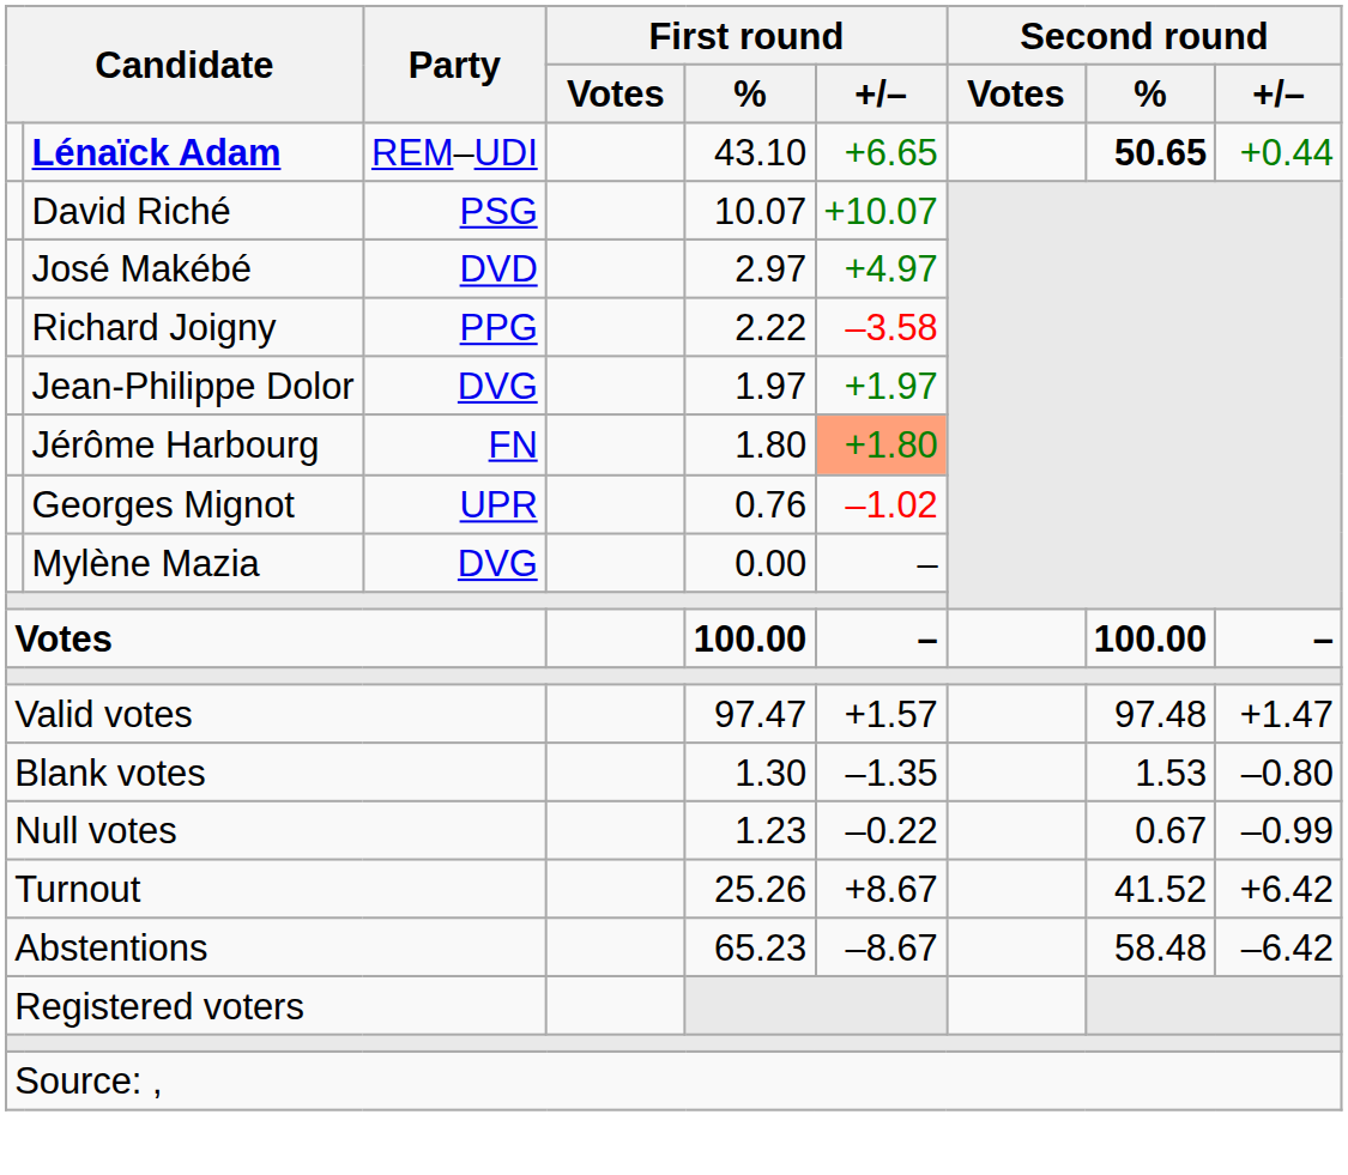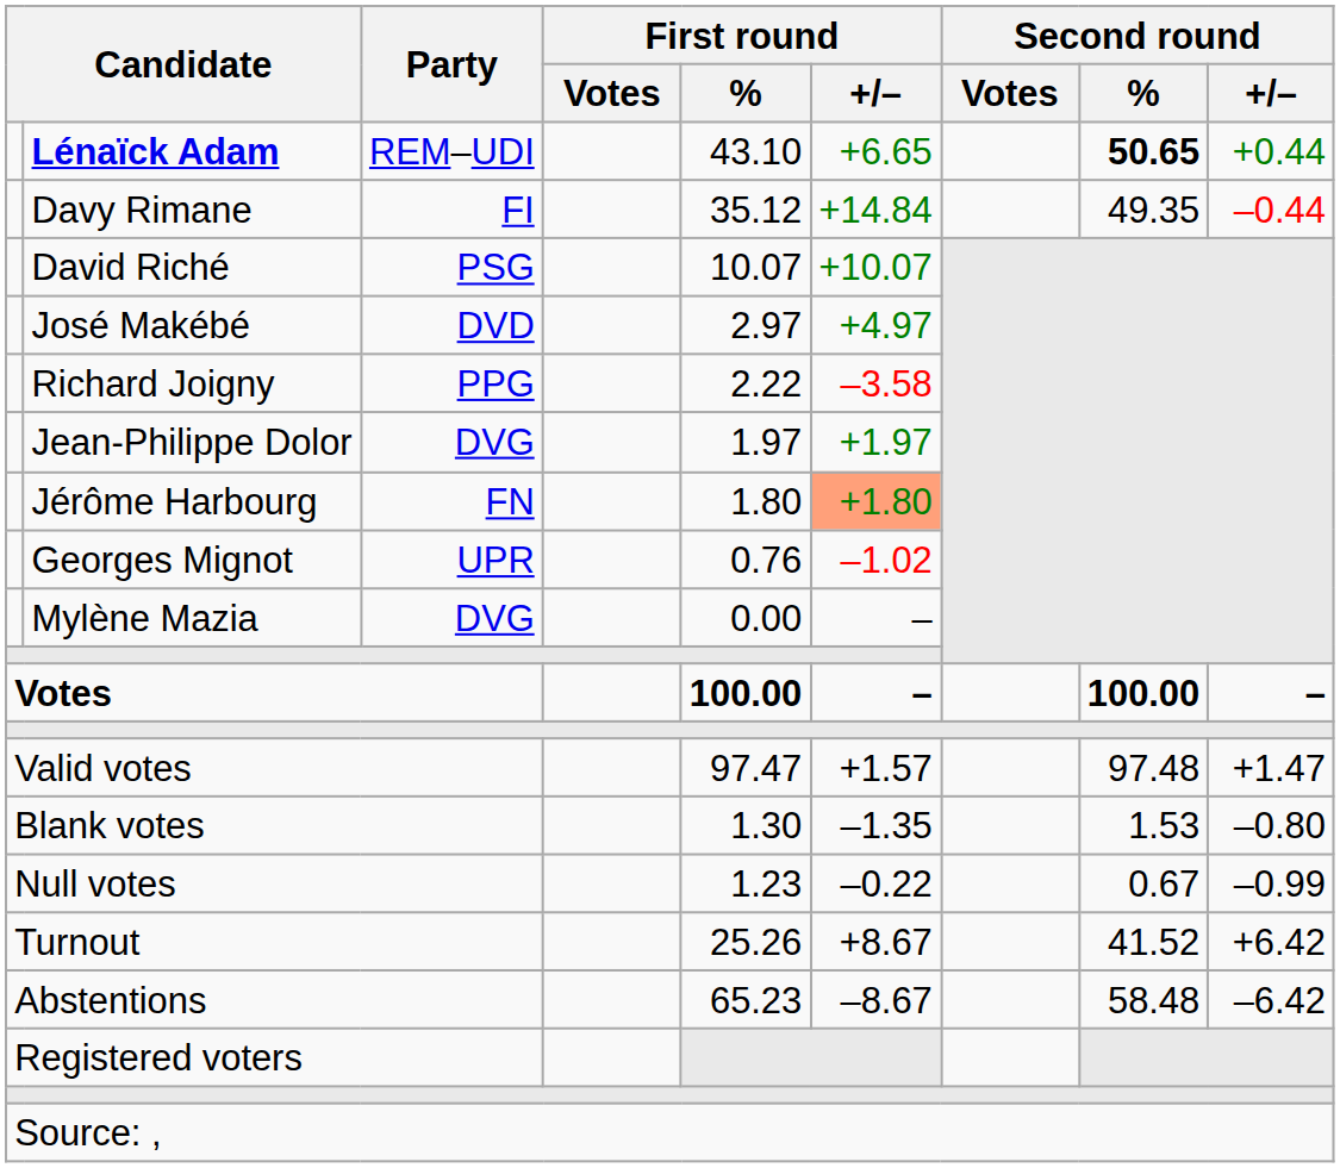+ row: Davy Rimane | FI | 35.12 | +14.84 | 49.35 | –0.44
